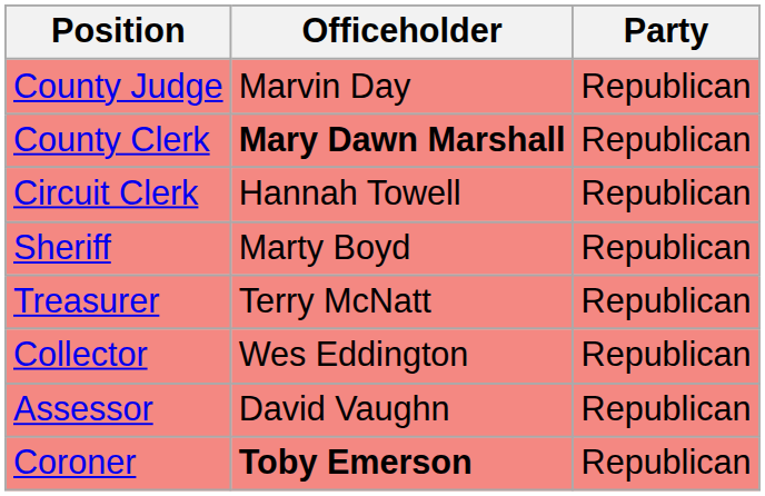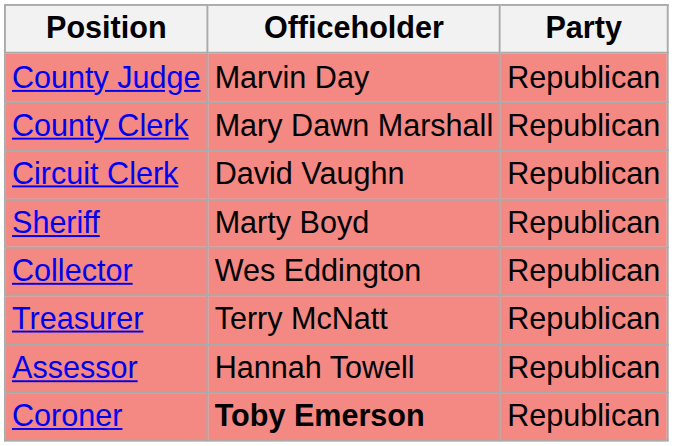County Clerk | Officeholder: bold -> normal
Circuit Clerk | Officeholder: Hannah Towell -> David Vaughn
rows swapped: Treasurer <-> Collector
Assessor | Officeholder: David Vaughn -> Hannah Towell
